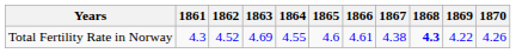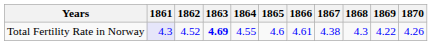row 2 | 1861: no background -> lavender background
row 2 | 1863: normal -> bold
row 2 | 1868: bold -> normal
